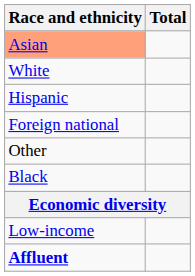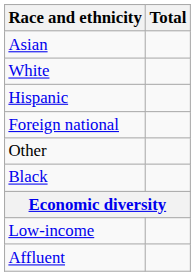Asian | Race and ethnicity: lightsalmon background -> no background
Affluent | Race and ethnicity: bold -> normal
